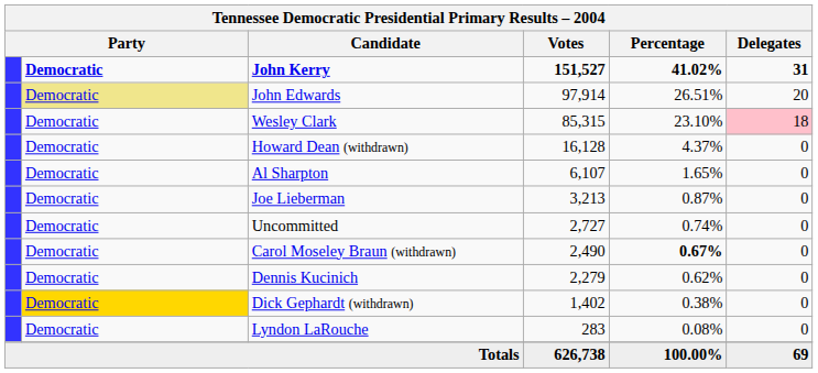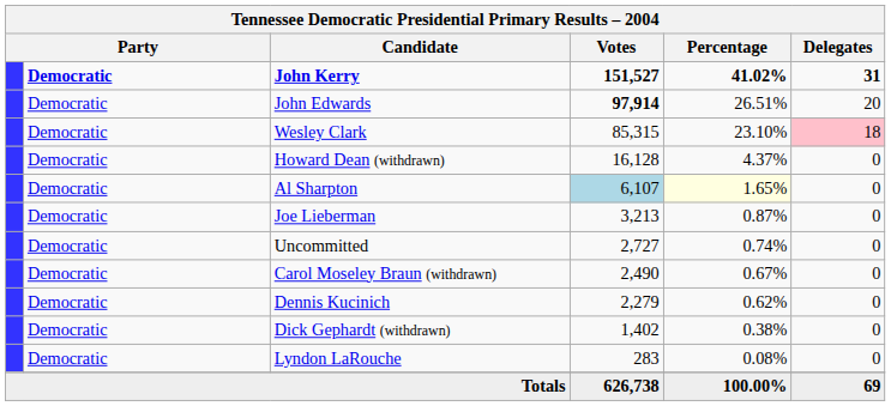John Edwards | column 2: khaki background -> no background
John Edwards | Votes: normal -> bold
Al Sharpton | Votes: no background -> lightblue background
Al Sharpton | Percentage: no background -> lightyellow background
Carol Moseley Braun (withdrawn) | Percentage: bold -> normal
Dick Gephardt (withdrawn) | column 2: gold background -> no background
